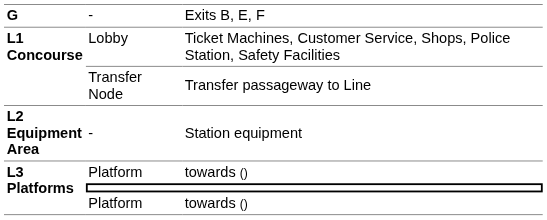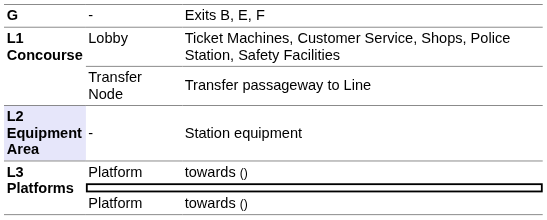- / Station equipment | column 1: no background -> lavender background
